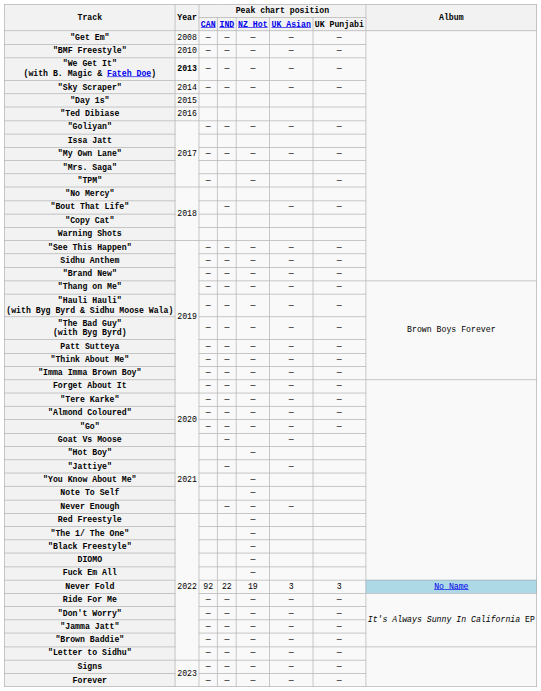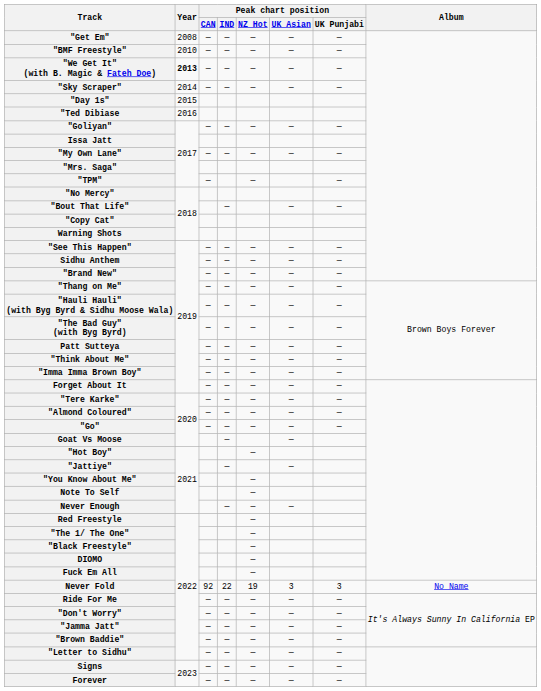Never Fold | Album: lightblue background -> no background
